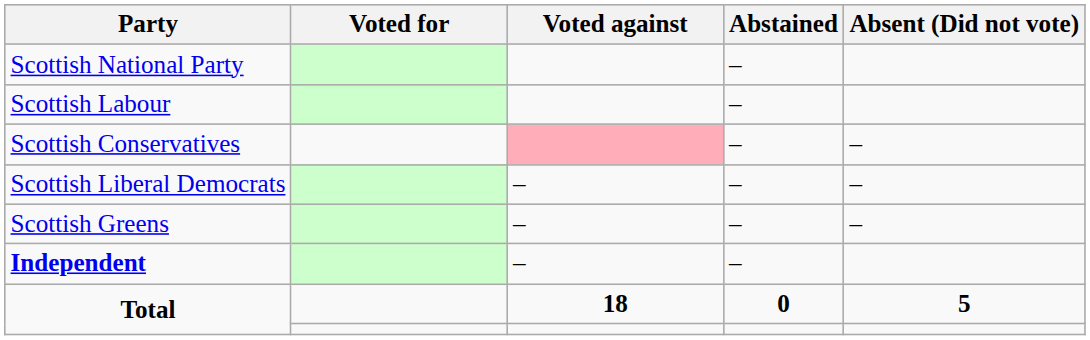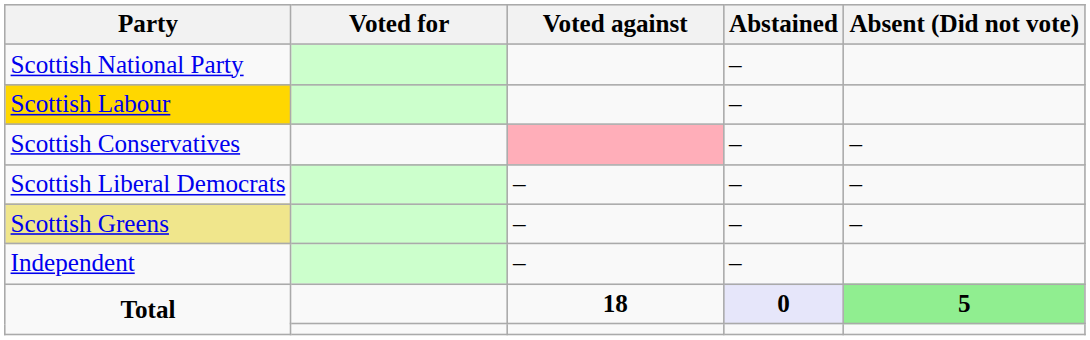Scottish Labour | Party: no background -> gold background
Scottish Greens | Party: no background -> khaki background
Independent | Party: bold -> normal
Total / 18 | Abstained: no background -> lavender background
Total / 18 | Absent (Did not vote): no background -> lightgreen background
